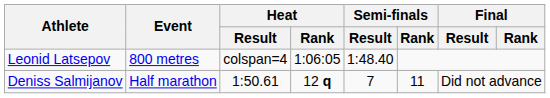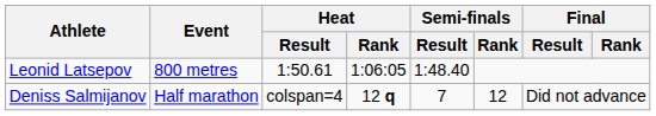Leonid Latsepov | Heat / Result: colspan=4 -> 1:50.61
Deniss Salmijanov | Heat / Result: 1:50.61 -> colspan=4
Deniss Salmijanov | Semi-finals / Rank: 11 -> 12
